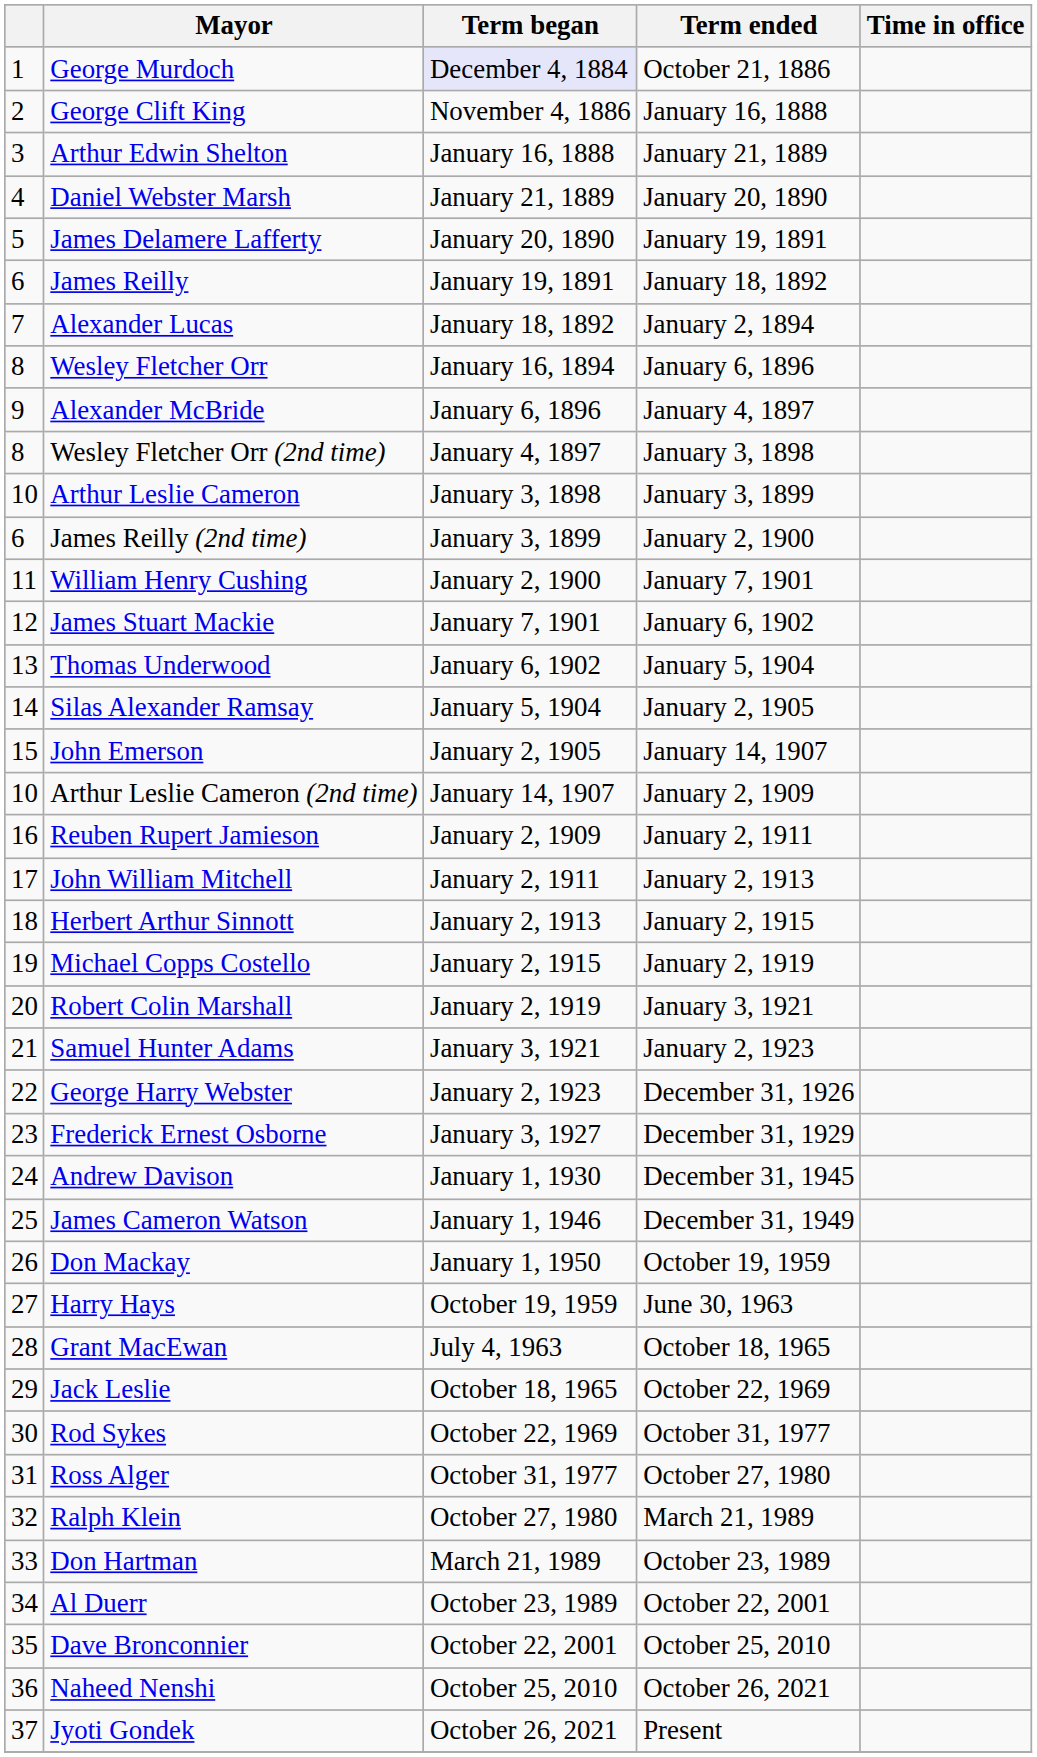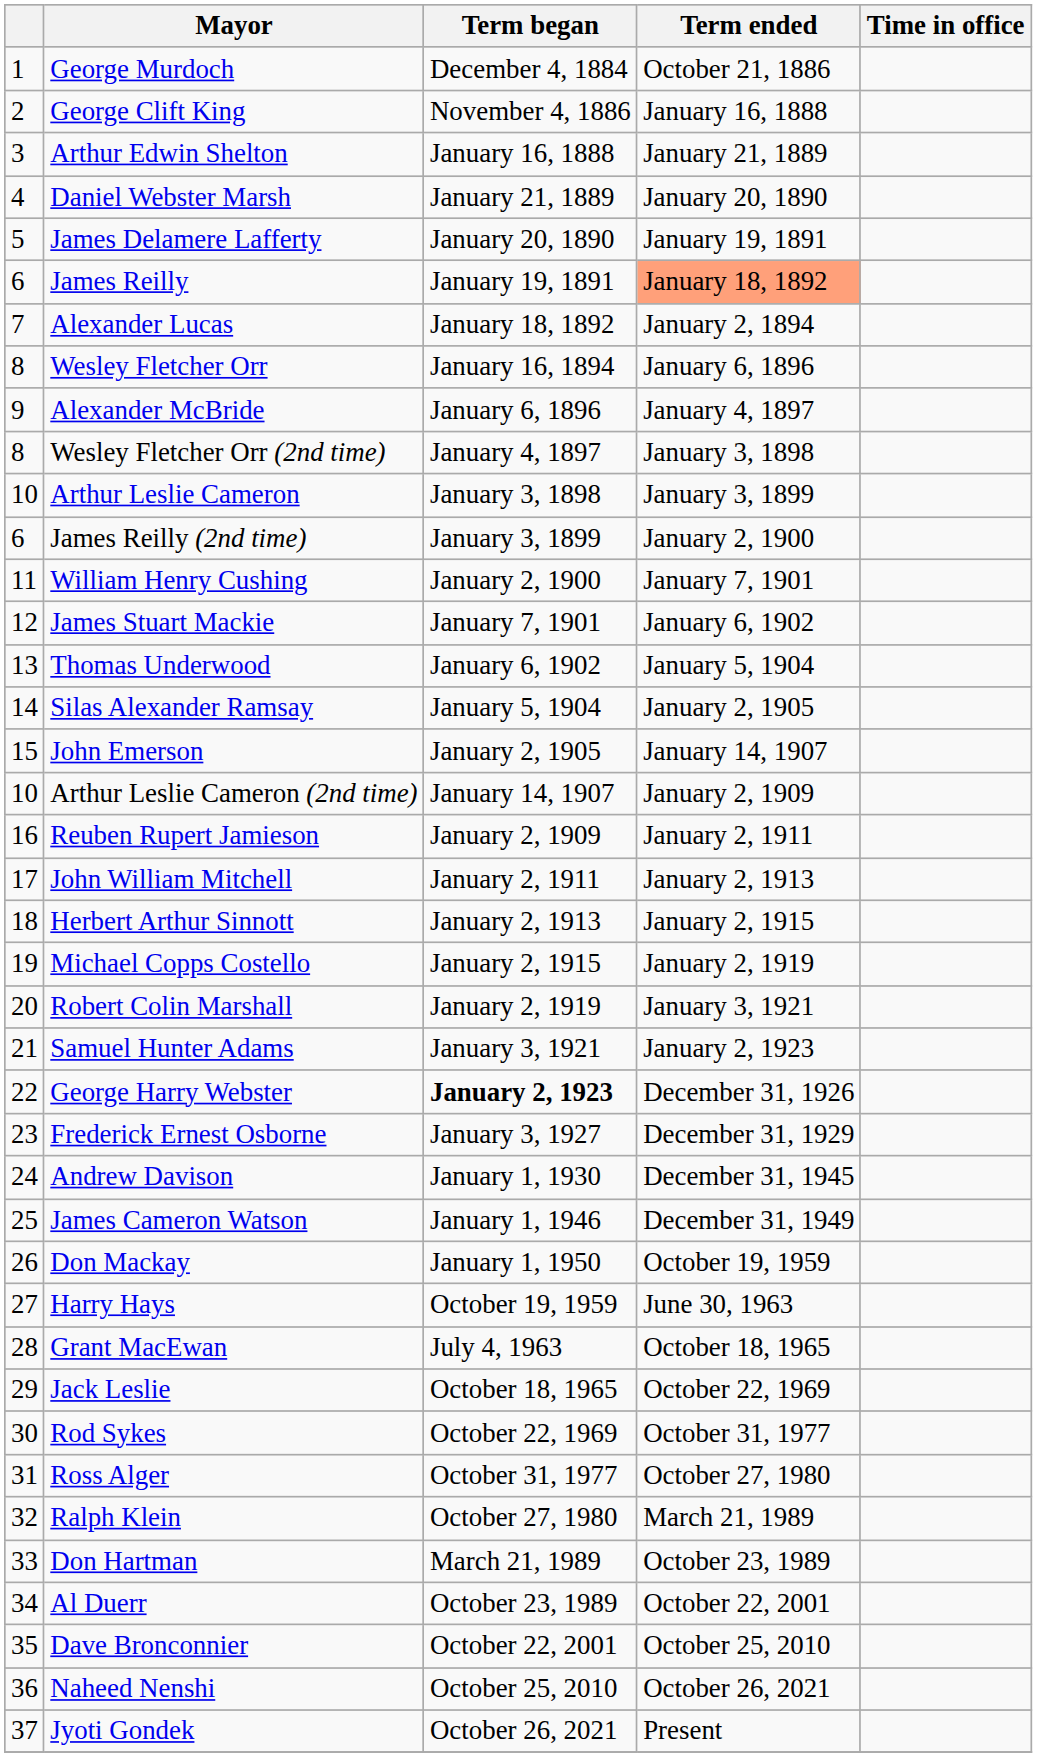George Murdoch | Term began: lavender background -> no background
James Reilly | Term ended: no background -> lightsalmon background
George Harry Webster | Term began: normal -> bold
